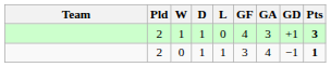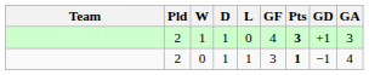columns swapped: GA <-> Pts
